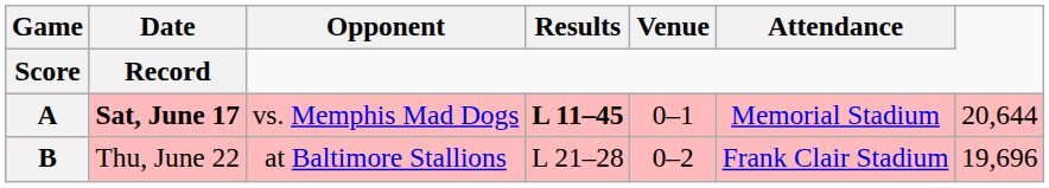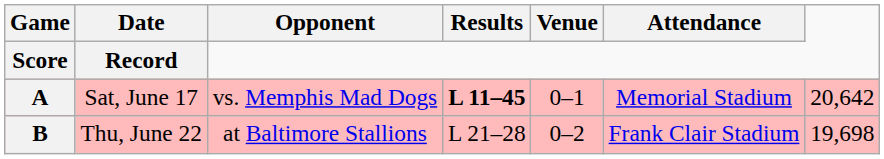A | Date / Record: bold -> normal
A | column 7: 20,644 -> 20,642
B | column 7: 19,696 -> 19,698
